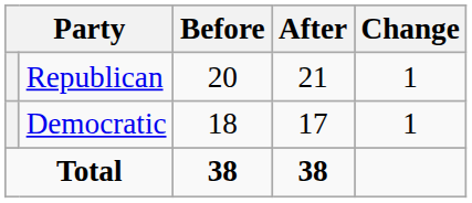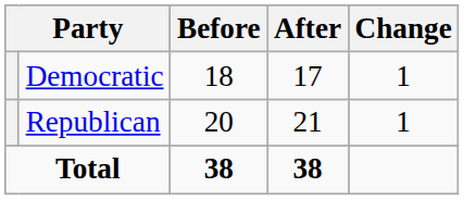rows swapped: Republican <-> Democratic
